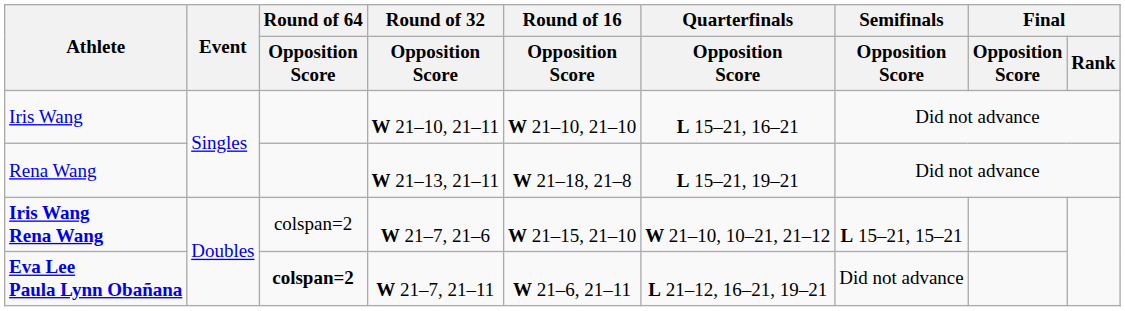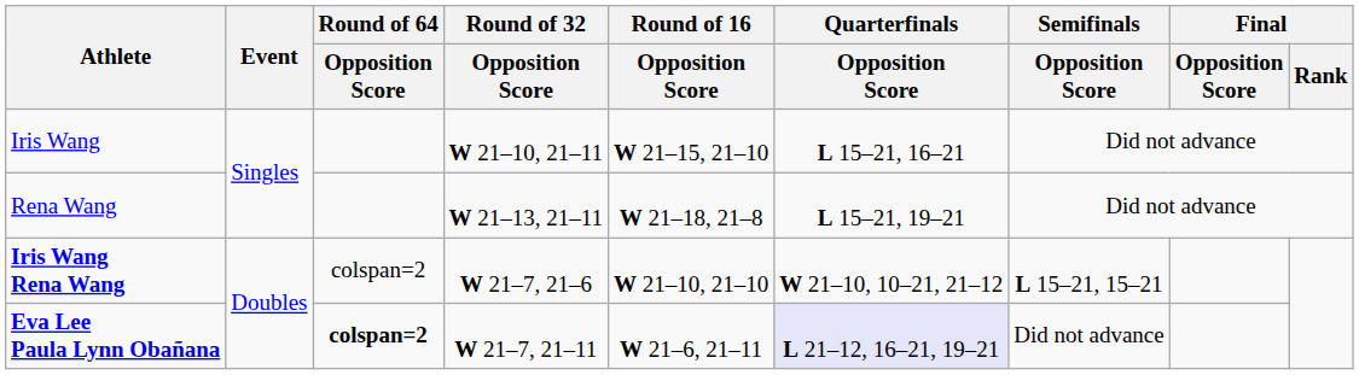Iris Wang | Round of 16 / Opposition Score: W 21–10, 21–10 -> W 21–15, 21–10
Iris Wang Rena Wang | Round of 16 / Opposition Score: W 21–15, 21–10 -> W 21–10, 21–10
Eva Lee Paula Lynn Obañana | Quarterfinals / Opposition Score: no background -> lavender background
